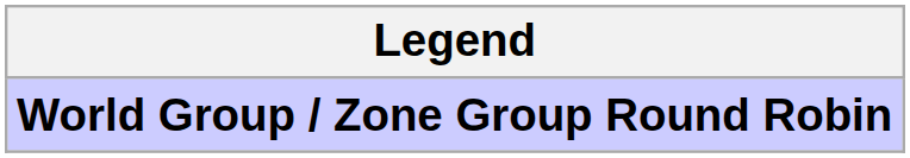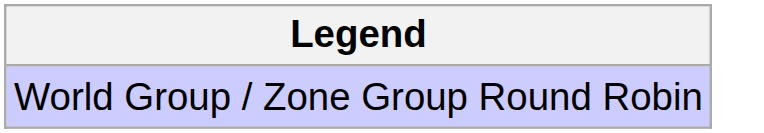row 2 | column 1: bold -> normal
